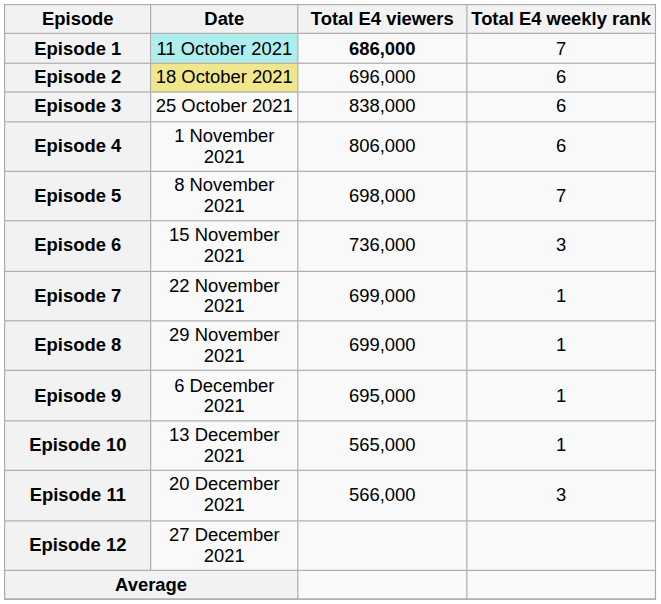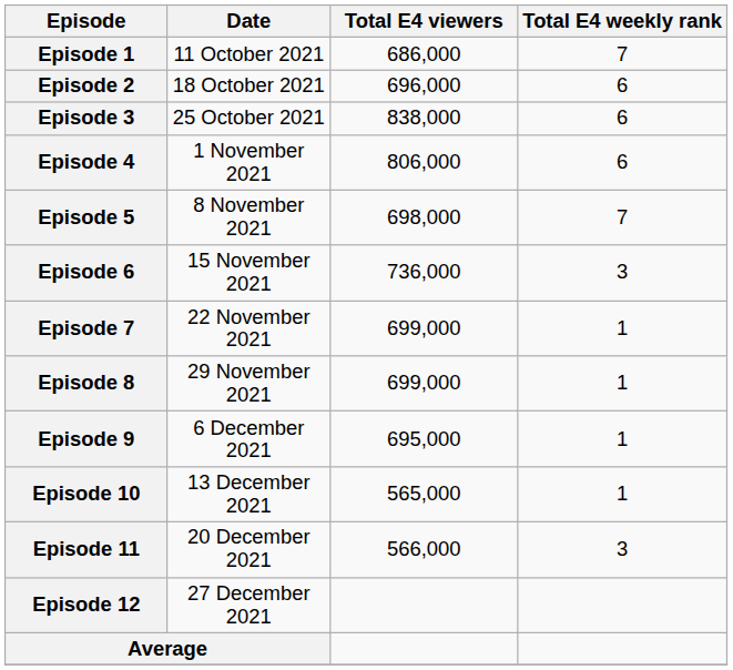Episode 1 | Date: paleturquoise background -> no background
Episode 1 | Total E4 viewers: bold -> normal
Episode 2 | Date: khaki background -> no background
